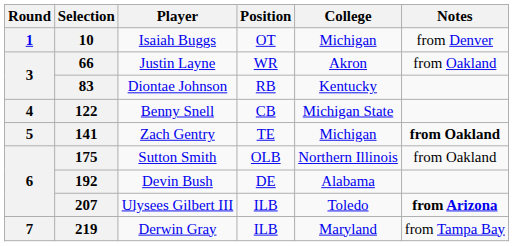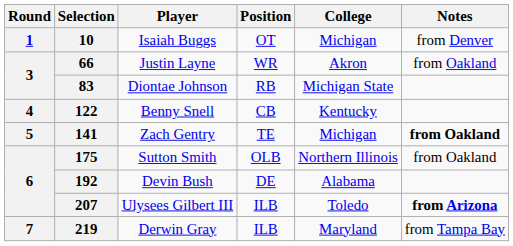83 | College: Kentucky -> Michigan State
122 | College: Michigan State -> Kentucky
